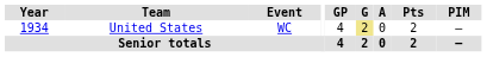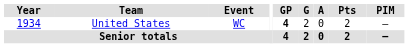United States | GP: normal -> bold
United States | G: khaki background -> no background
